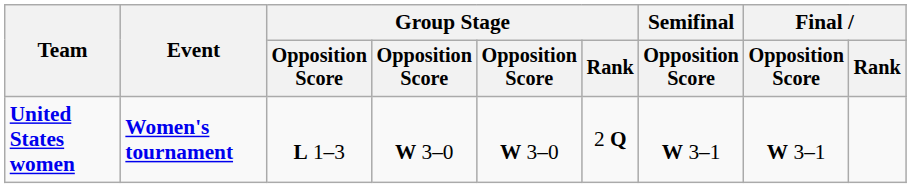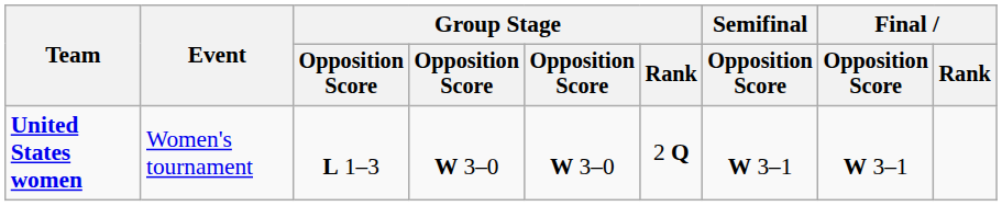United States women | Event: bold -> normal
